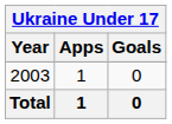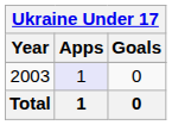2003 | Apps: no background -> lavender background
